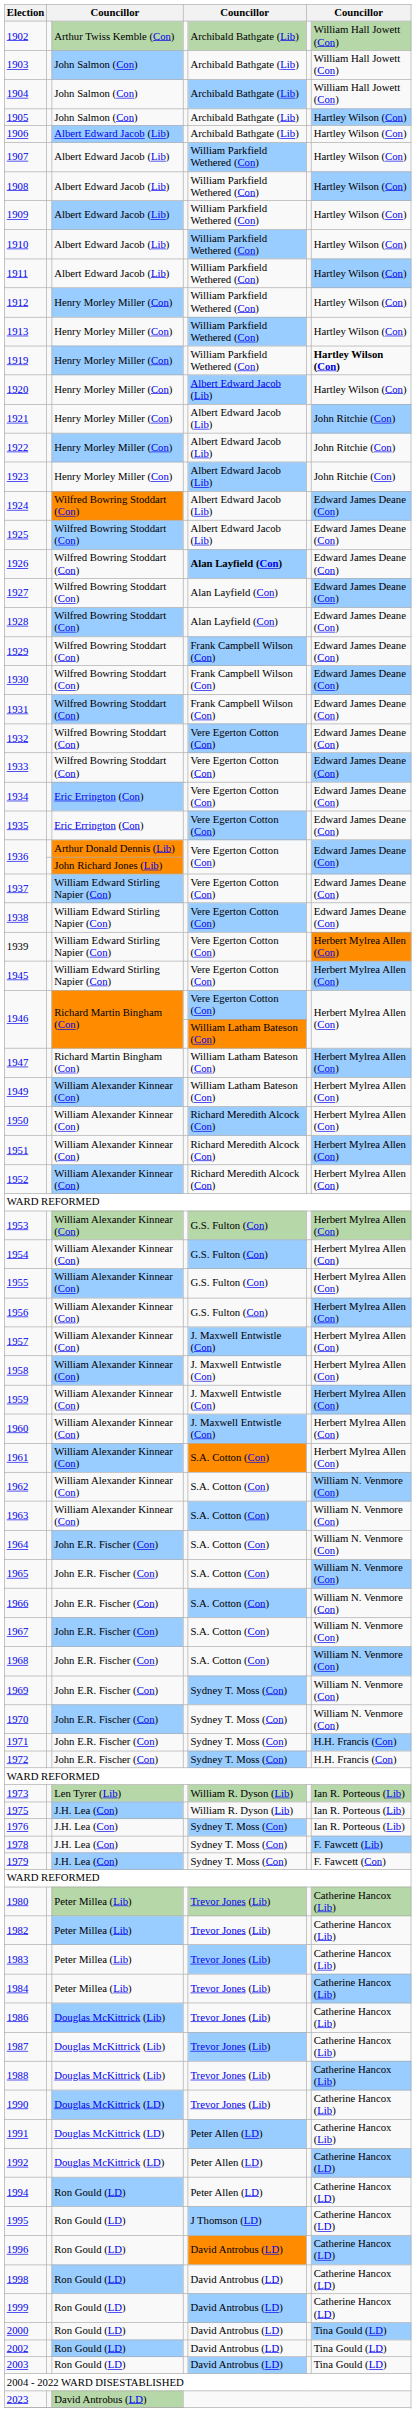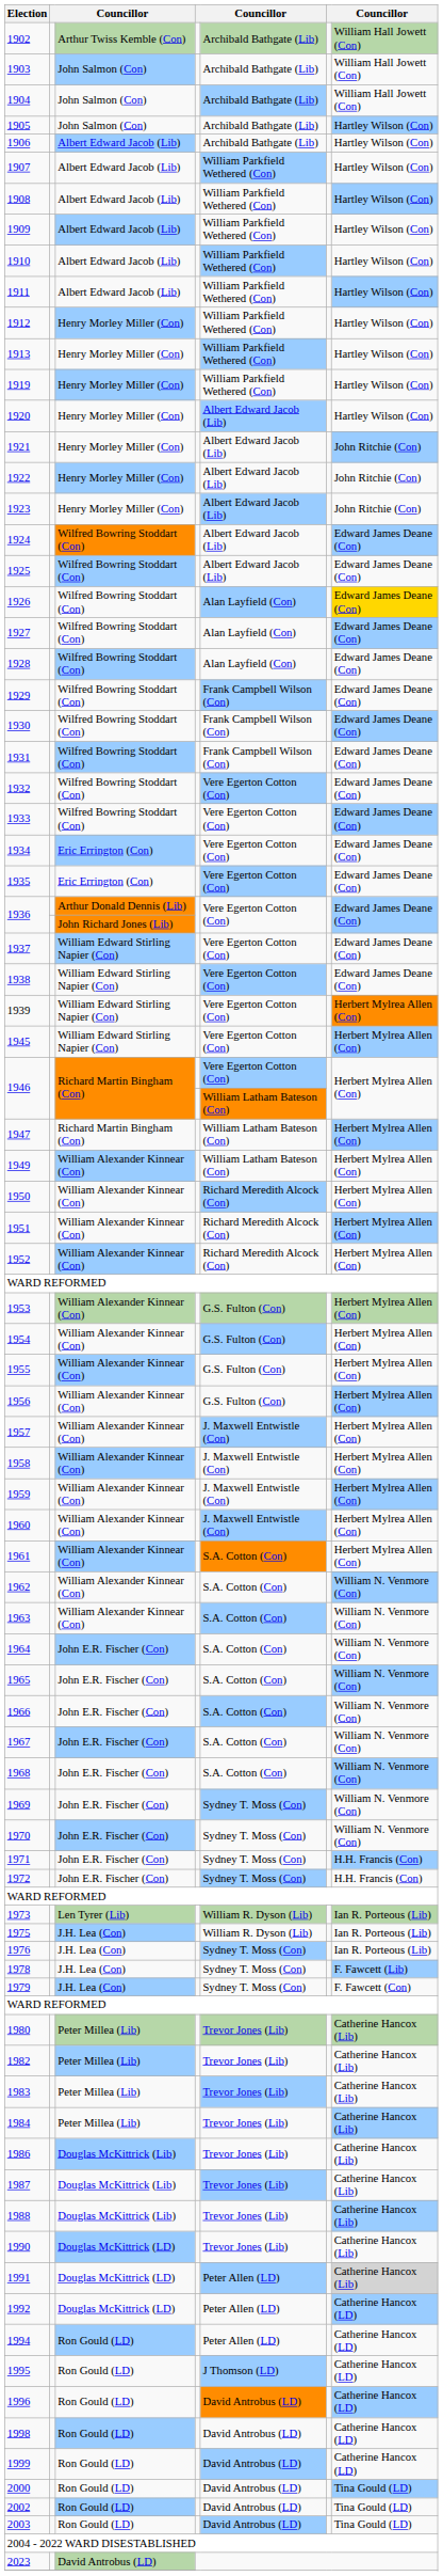1919 | column 7: bold -> normal
1926 | column 5: bold -> normal
1926 | column 7: no background -> gold background
1991 | column 7: no background -> lightgrey background
